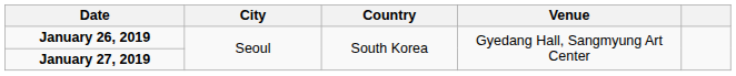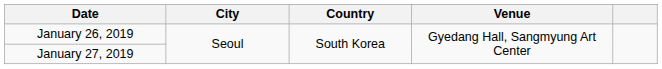January 26, 2019 | Date: bold -> normal
January 27, 2019 | Date: bold -> normal
